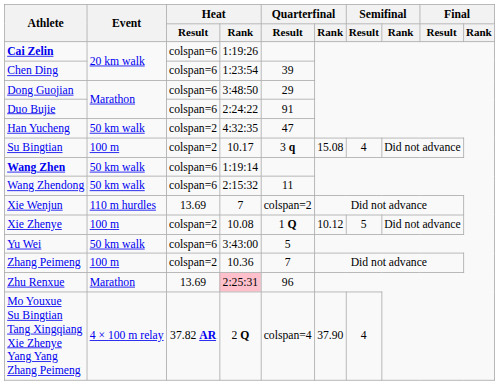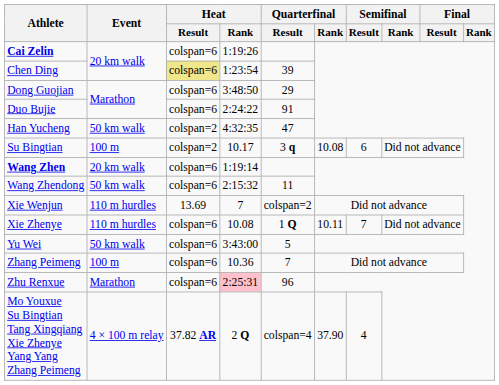Chen Ding | Heat / Result: no background -> khaki background
Su Bingtian | Quarterfinal / Rank: 15.08 -> 10.08
Su Bingtian | Semifinal / Result: 4 -> 6
Wang Zhen | Event: 50 km walk -> 20 km walk
Xie Zhenye | Event: 100 m -> 110 m hurdles
Xie Zhenye | Heat / Result: colspan=2 -> colspan=6
Xie Zhenye | Quarterfinal / Rank: 10.12 -> 10.11
Xie Zhenye | Semifinal / Result: 5 -> 7
Zhang Peimeng | Heat / Result: colspan=2 -> colspan=6
Zhu Renxue | Heat / Result: 13.69 -> colspan=6
